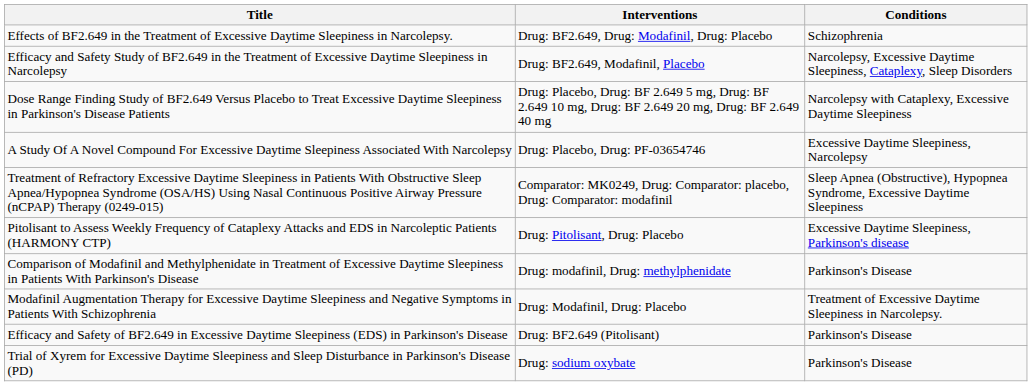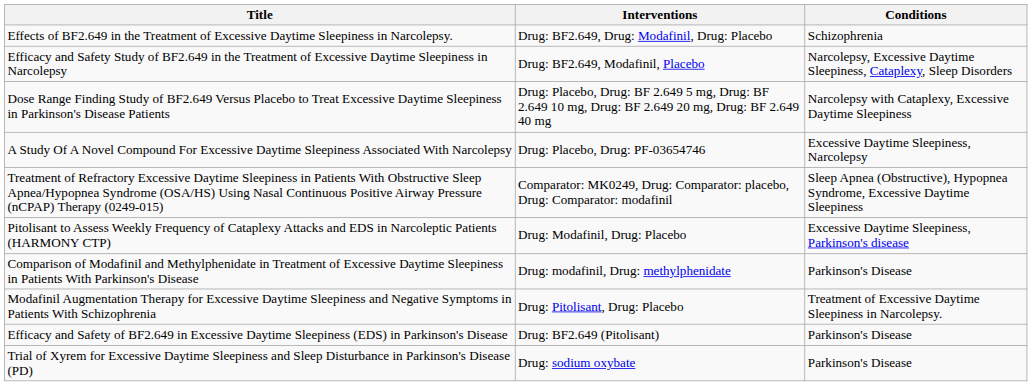row 7 | Interventions: Drug: Pitolisant, Drug: Placebo -> Drug: Modafinil, Drug: Placebo
row 9 | Interventions: Drug: Modafinil, Drug: Placebo -> Drug: Pitolisant, Drug: Placebo
